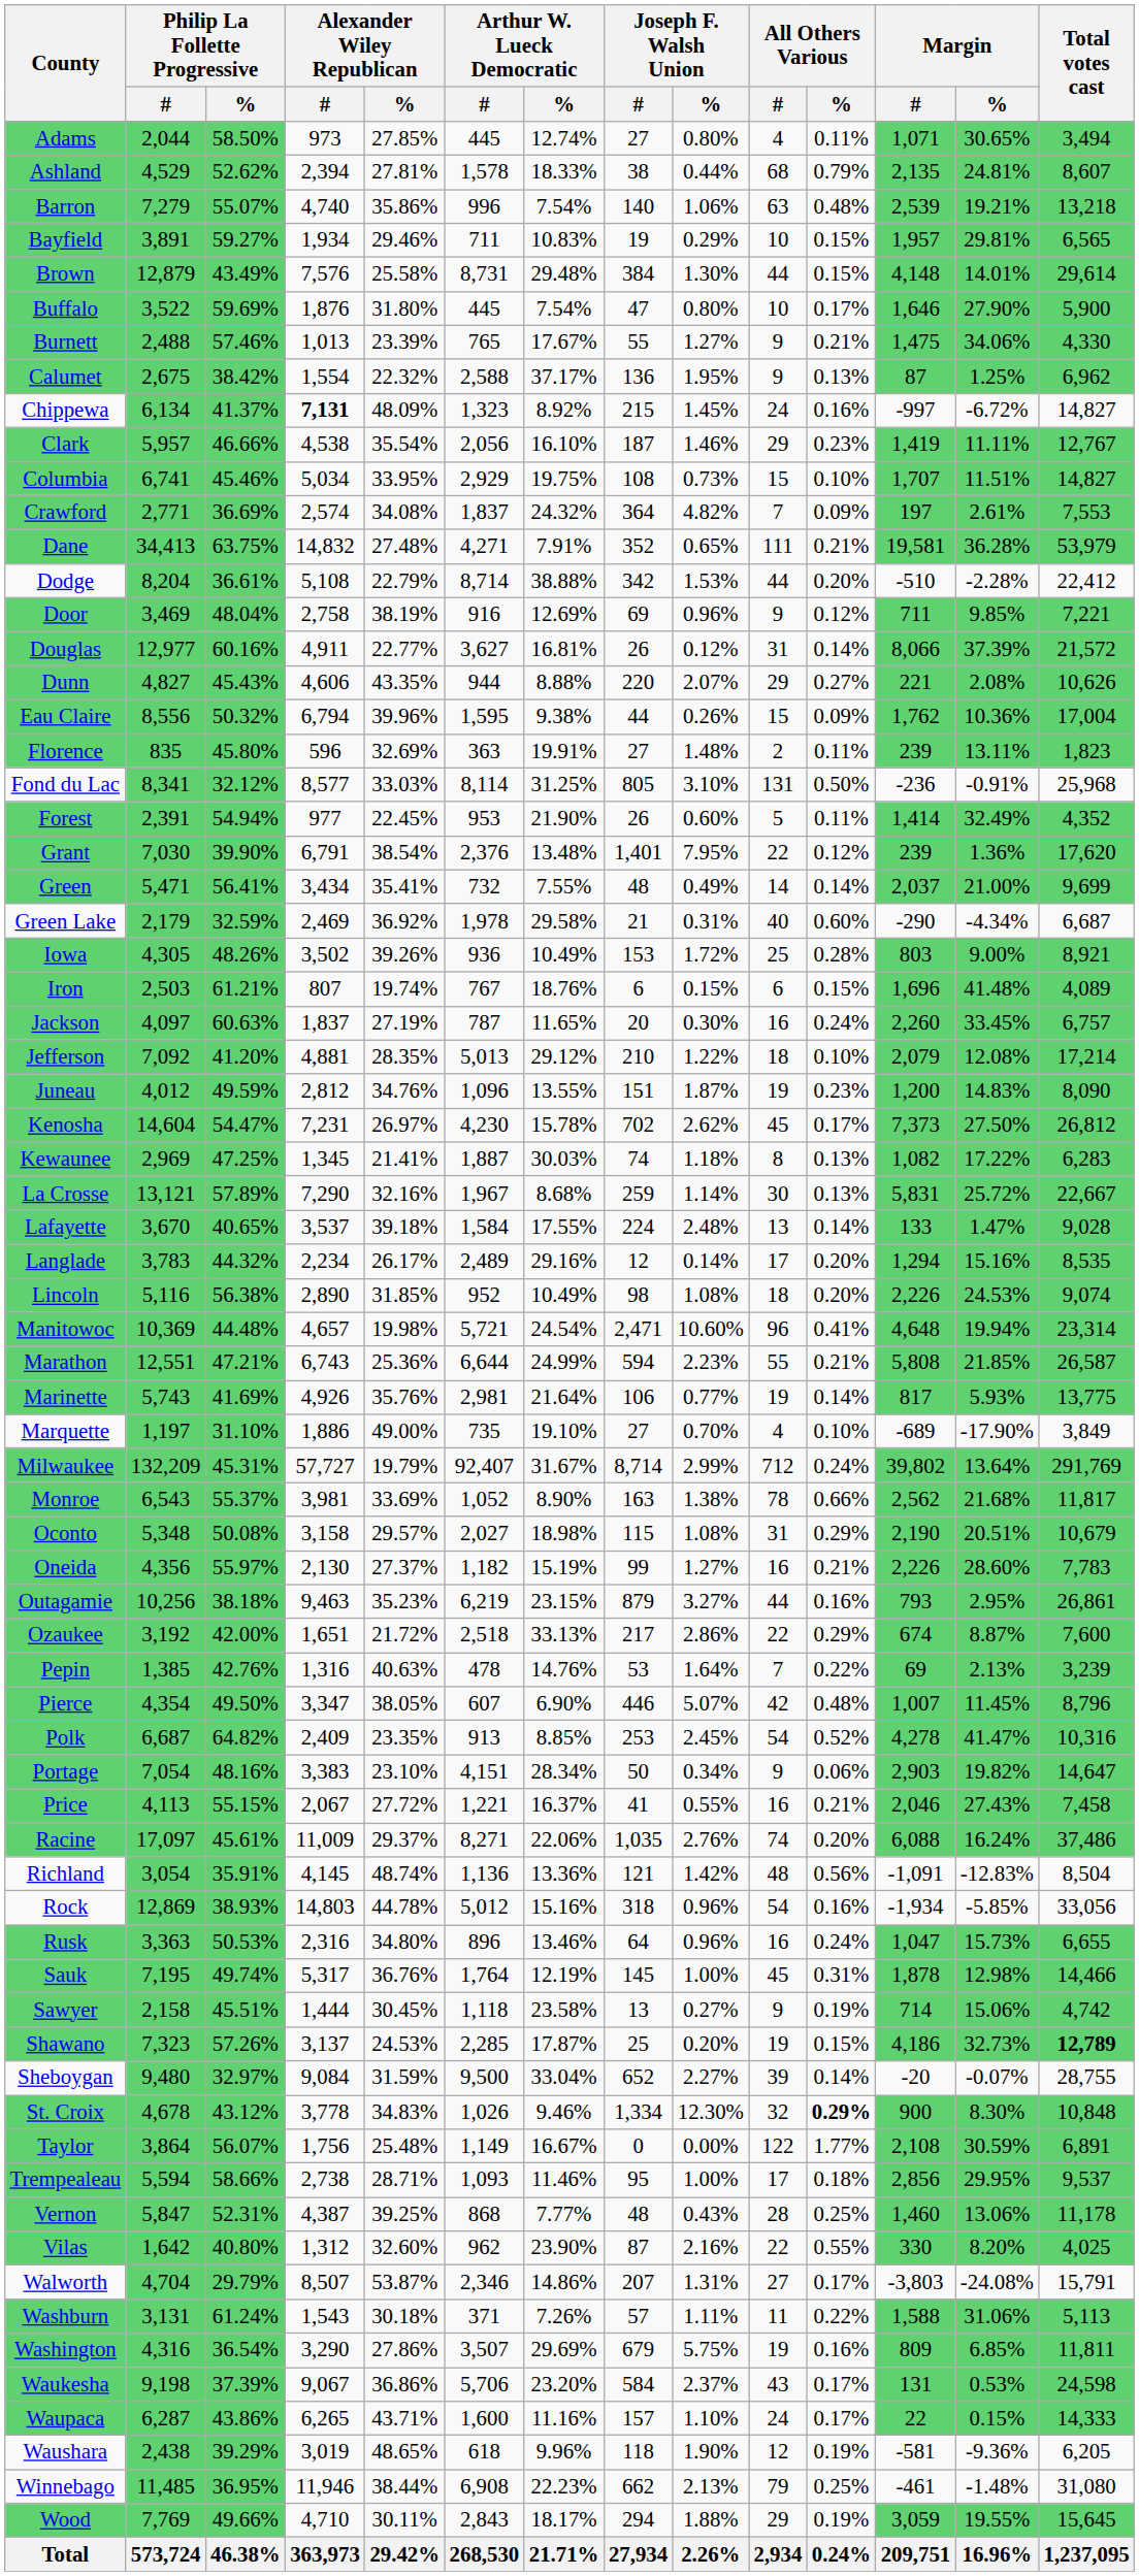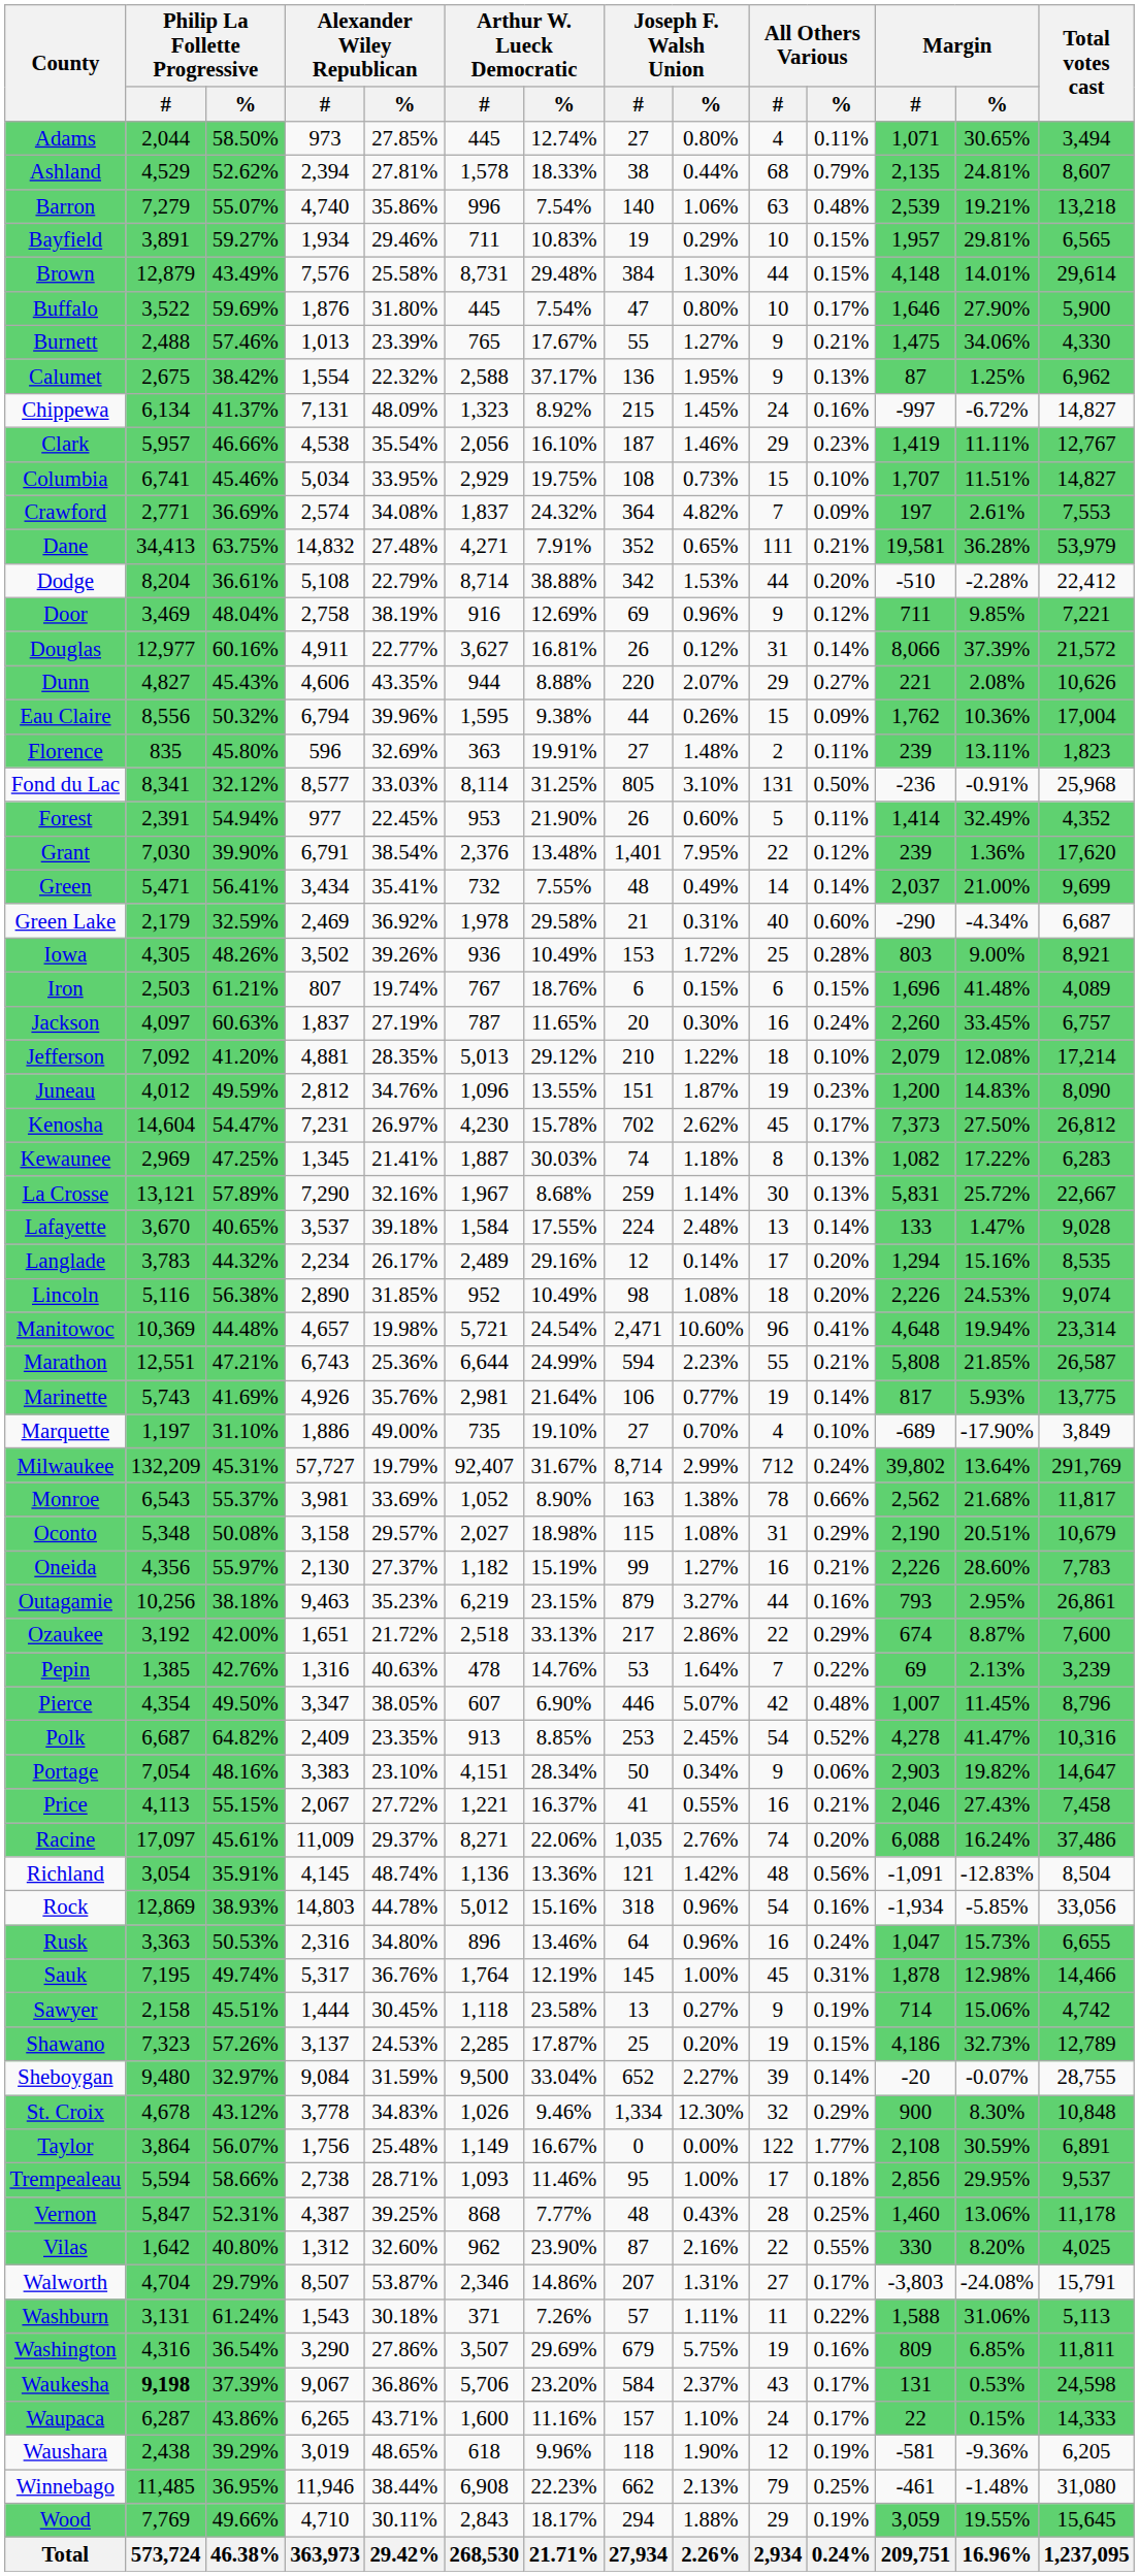Chippewa | Alexander Wiley Republican / #: bold -> normal
Shawano | Total votes cast: bold -> normal
St. Croix | All Others Various / %: bold -> normal
Waukesha | Philip La Follette Progressive / #: normal -> bold
